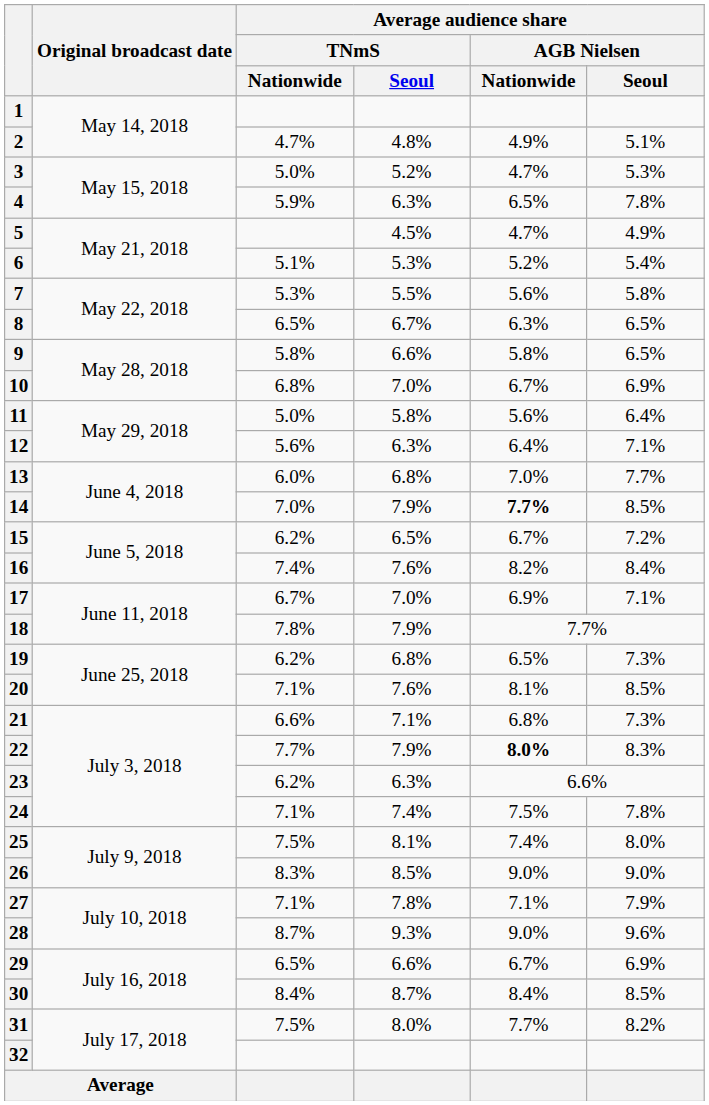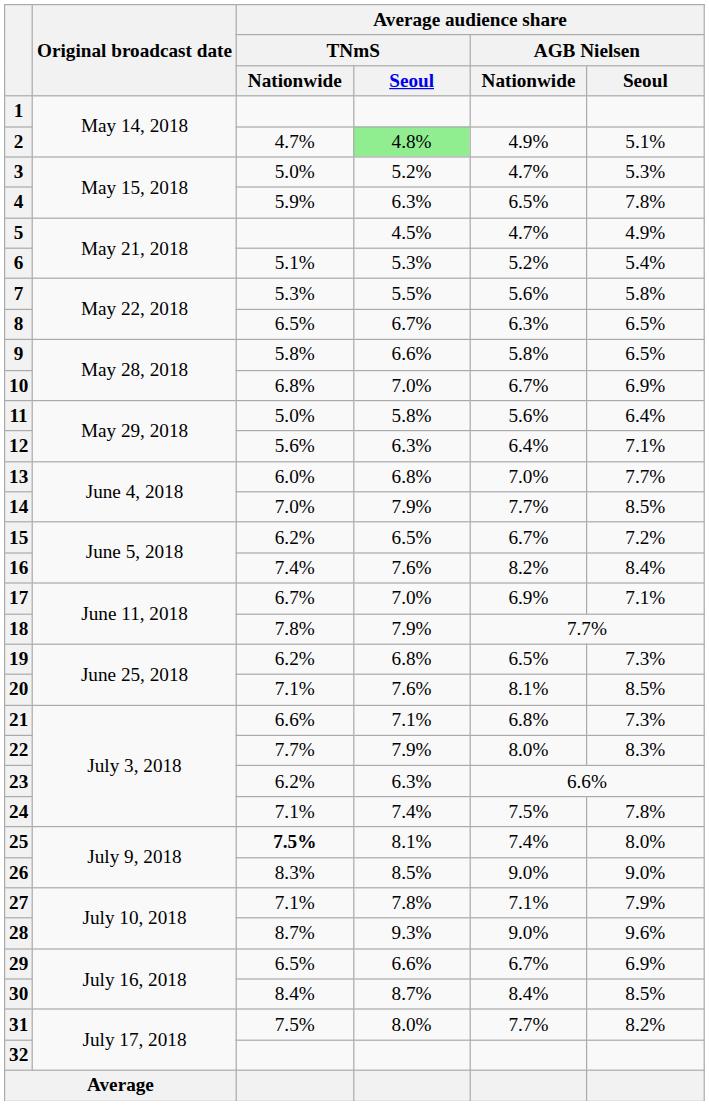2 | Average audience share / TNmS / Seoul: no background -> lightgreen background
14 | Average audience share / AGB Nielsen / Nationwide: bold -> normal
22 | Average audience share / AGB Nielsen / Nationwide: bold -> normal
25 | Average audience share / TNmS / Nationwide: normal -> bold
